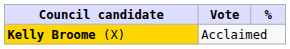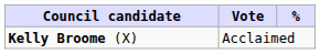Kelly Broome (X) | Council candidate: gold background -> no background
